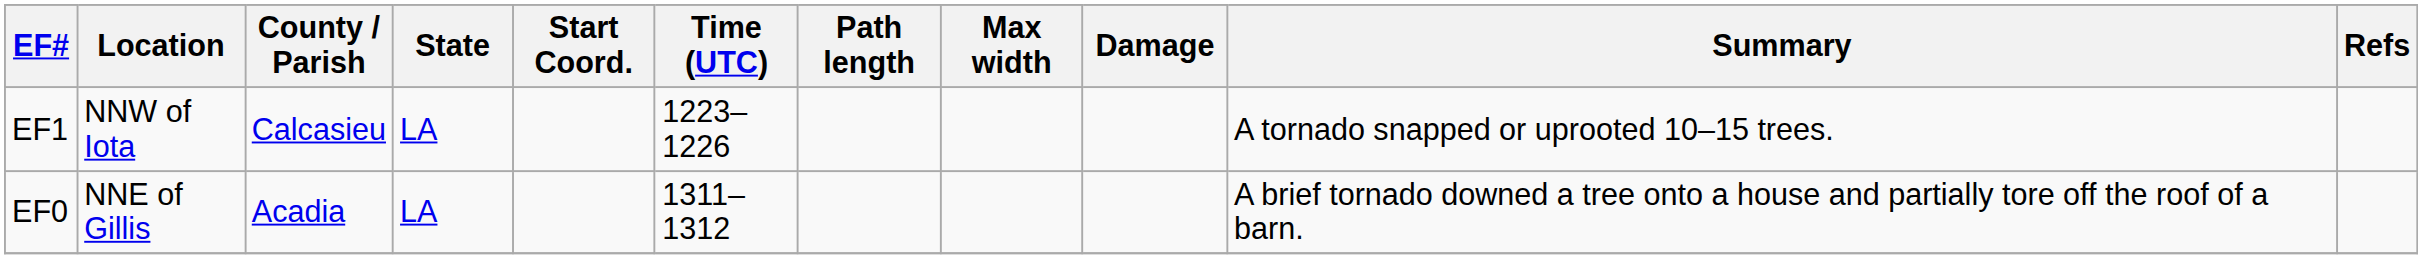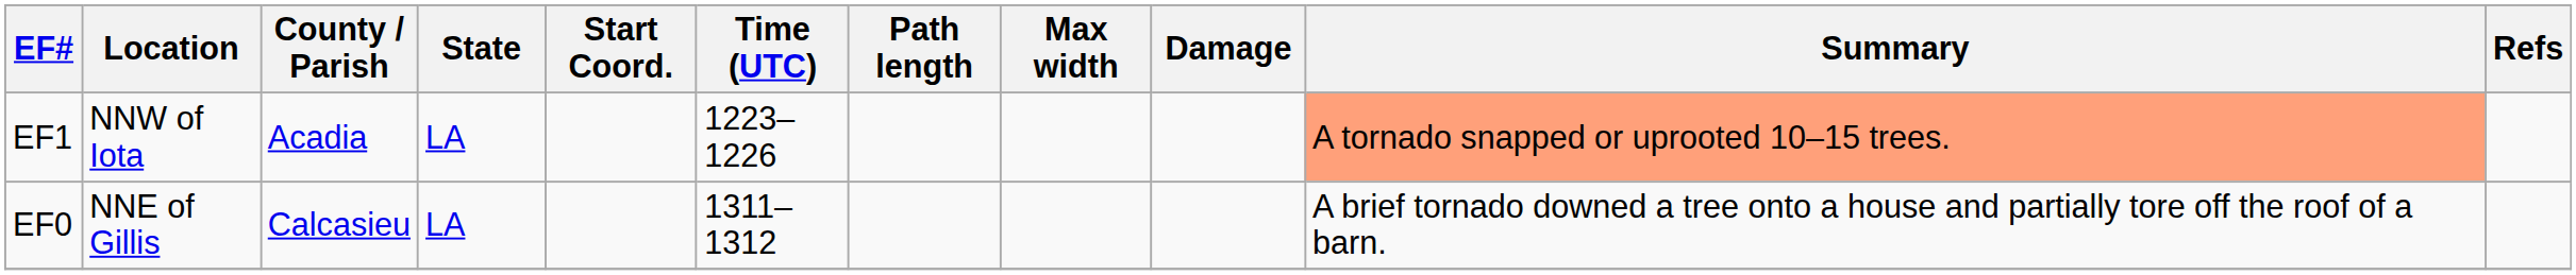EF1 | County / Parish: Calcasieu -> Acadia
EF1 | Summary: no background -> lightsalmon background
EF0 | County / Parish: Acadia -> Calcasieu
